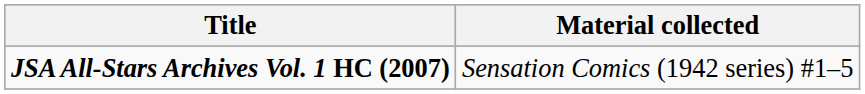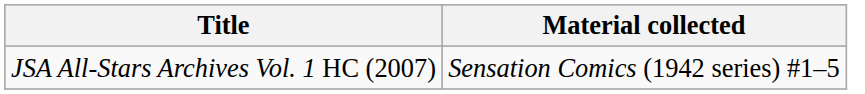row 2 | Title: bold -> normal
